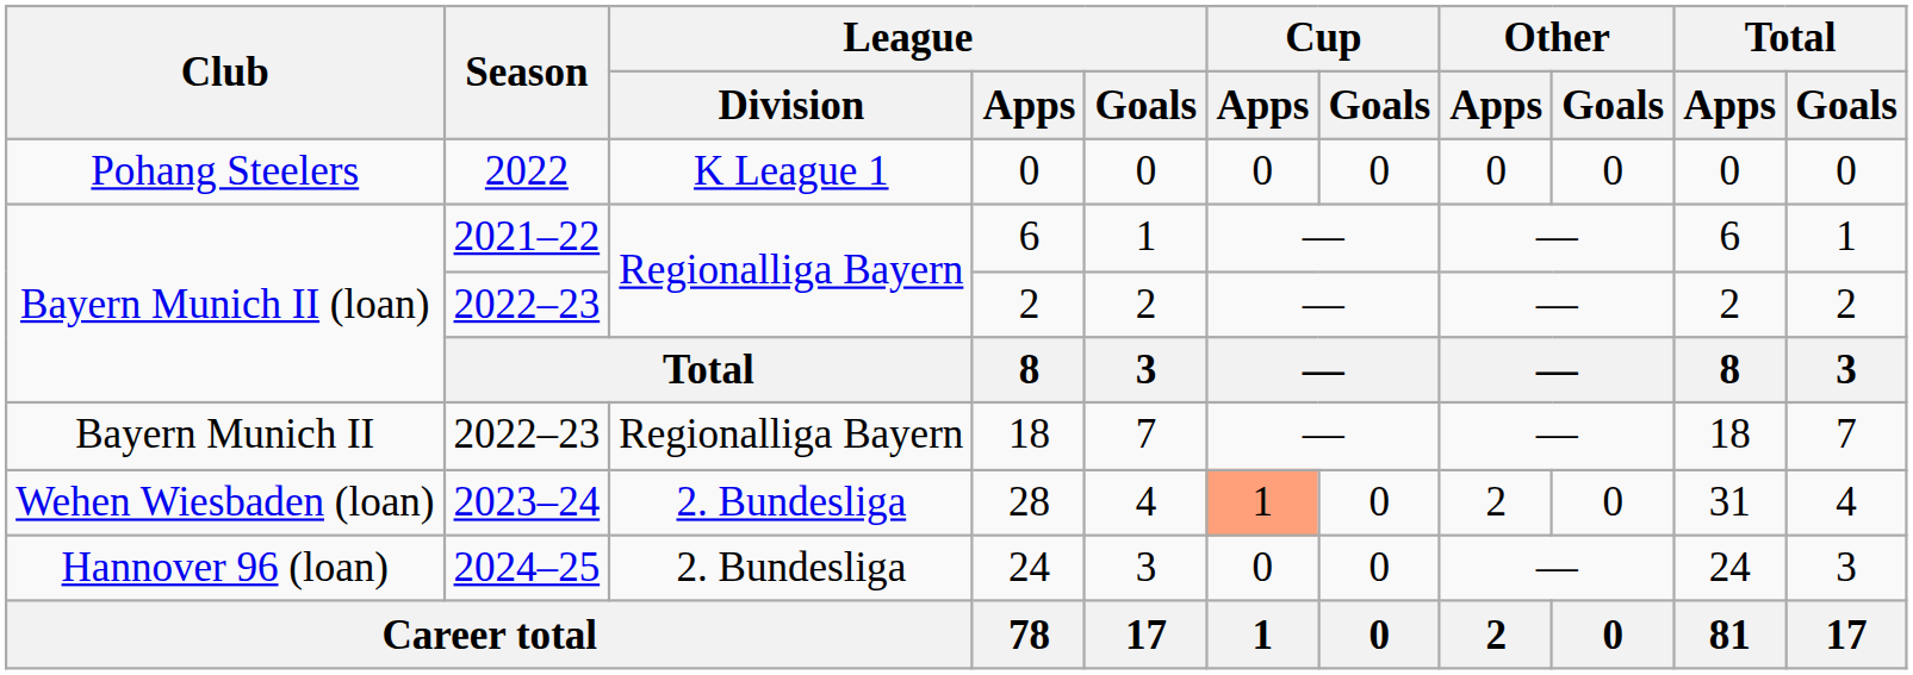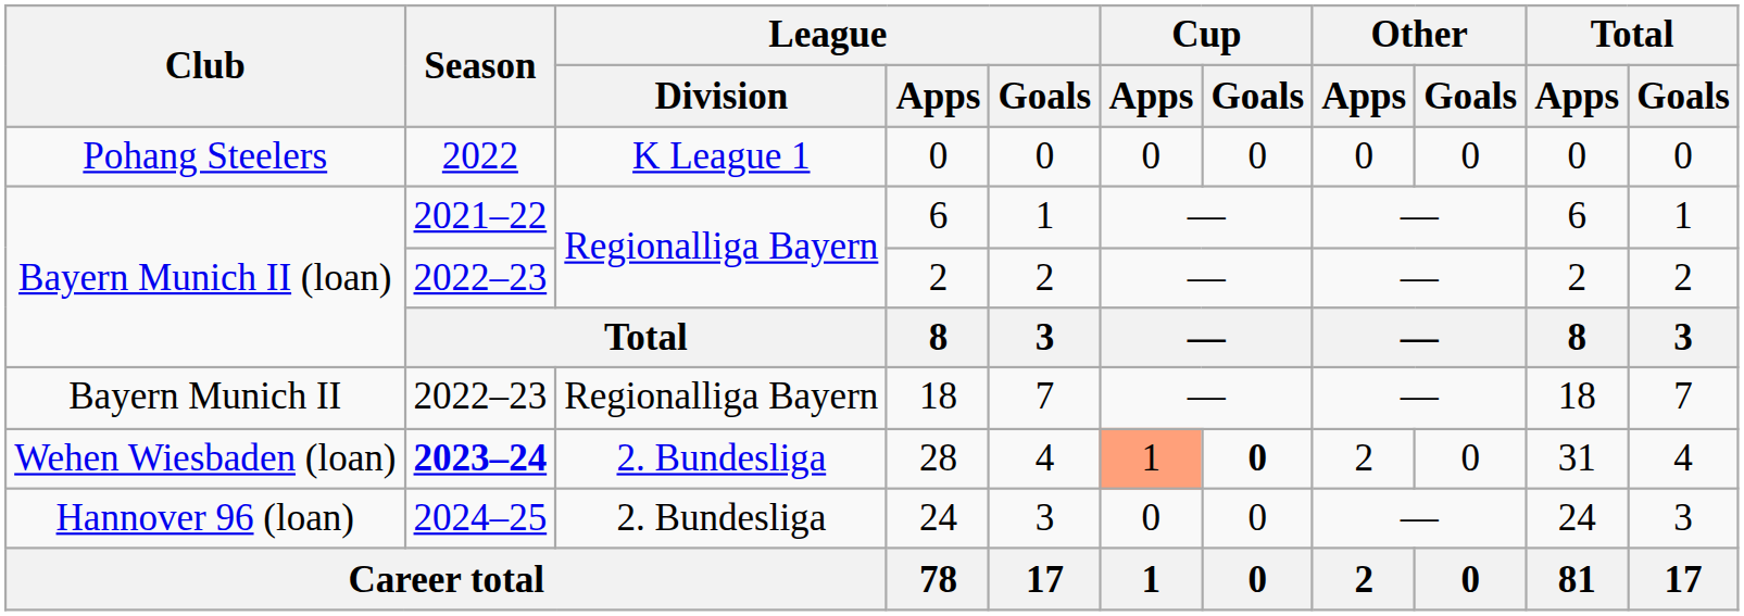28 | Season: normal -> bold
28 | Cup / Goals: normal -> bold
